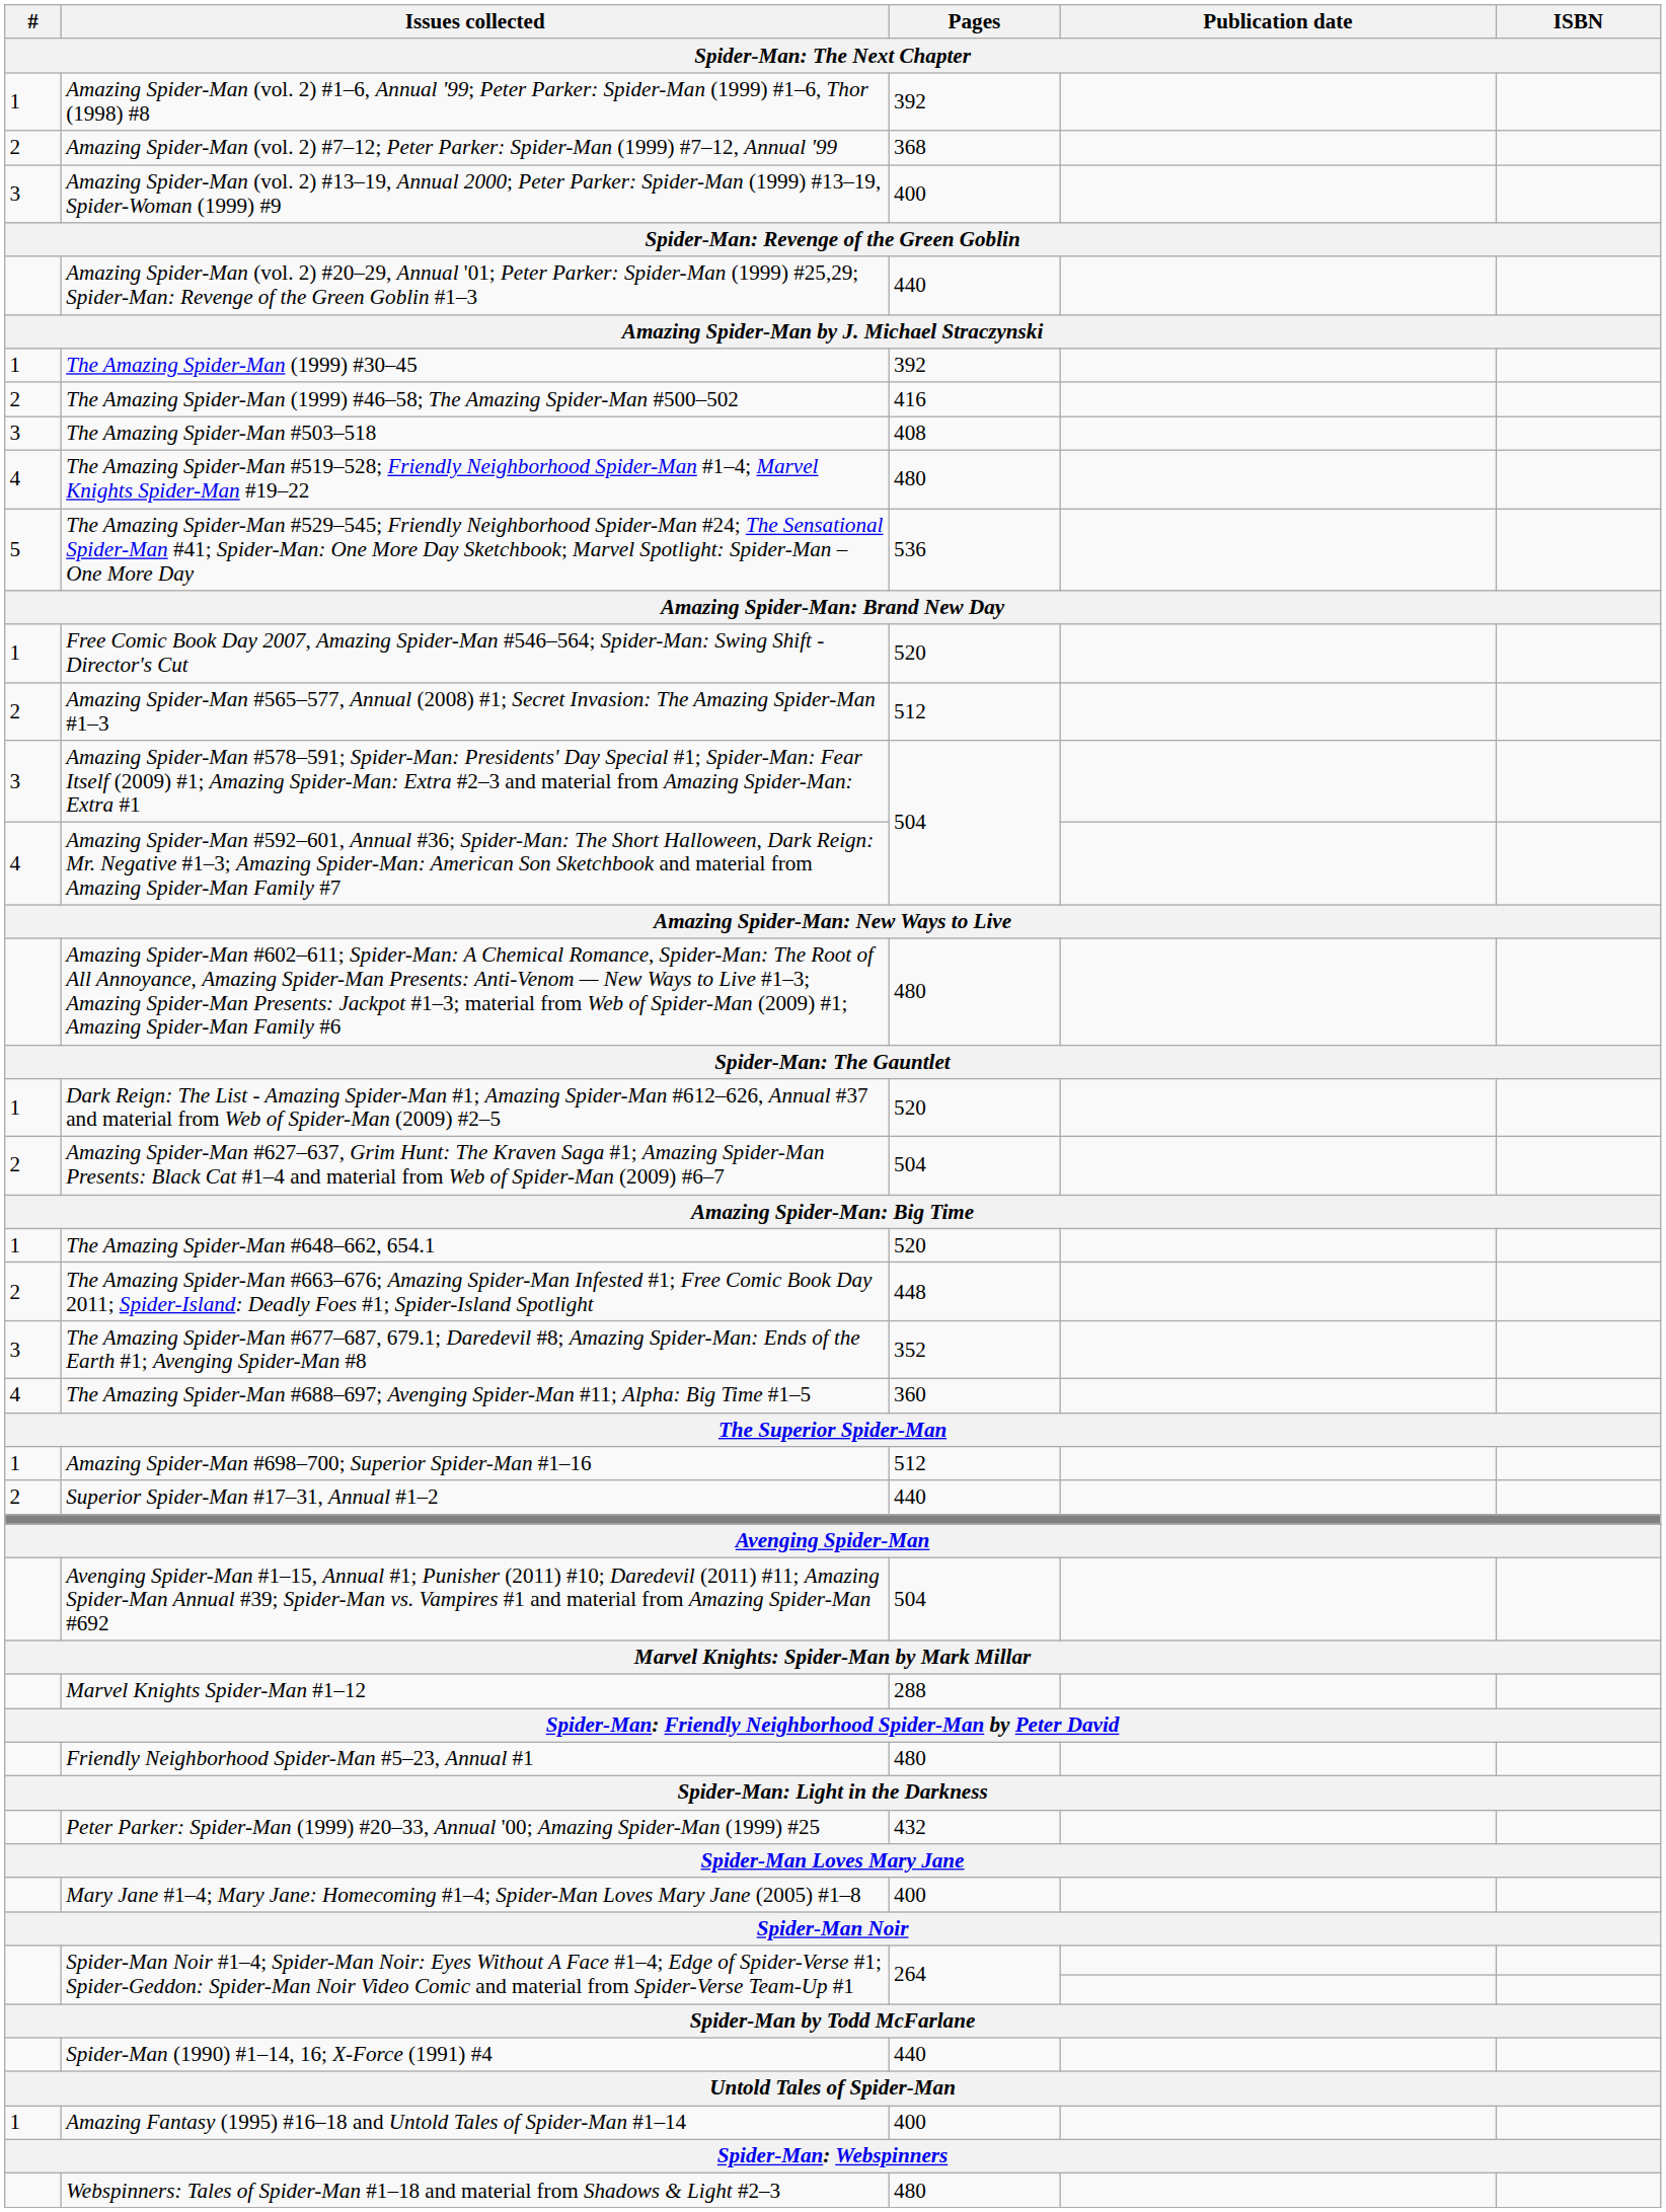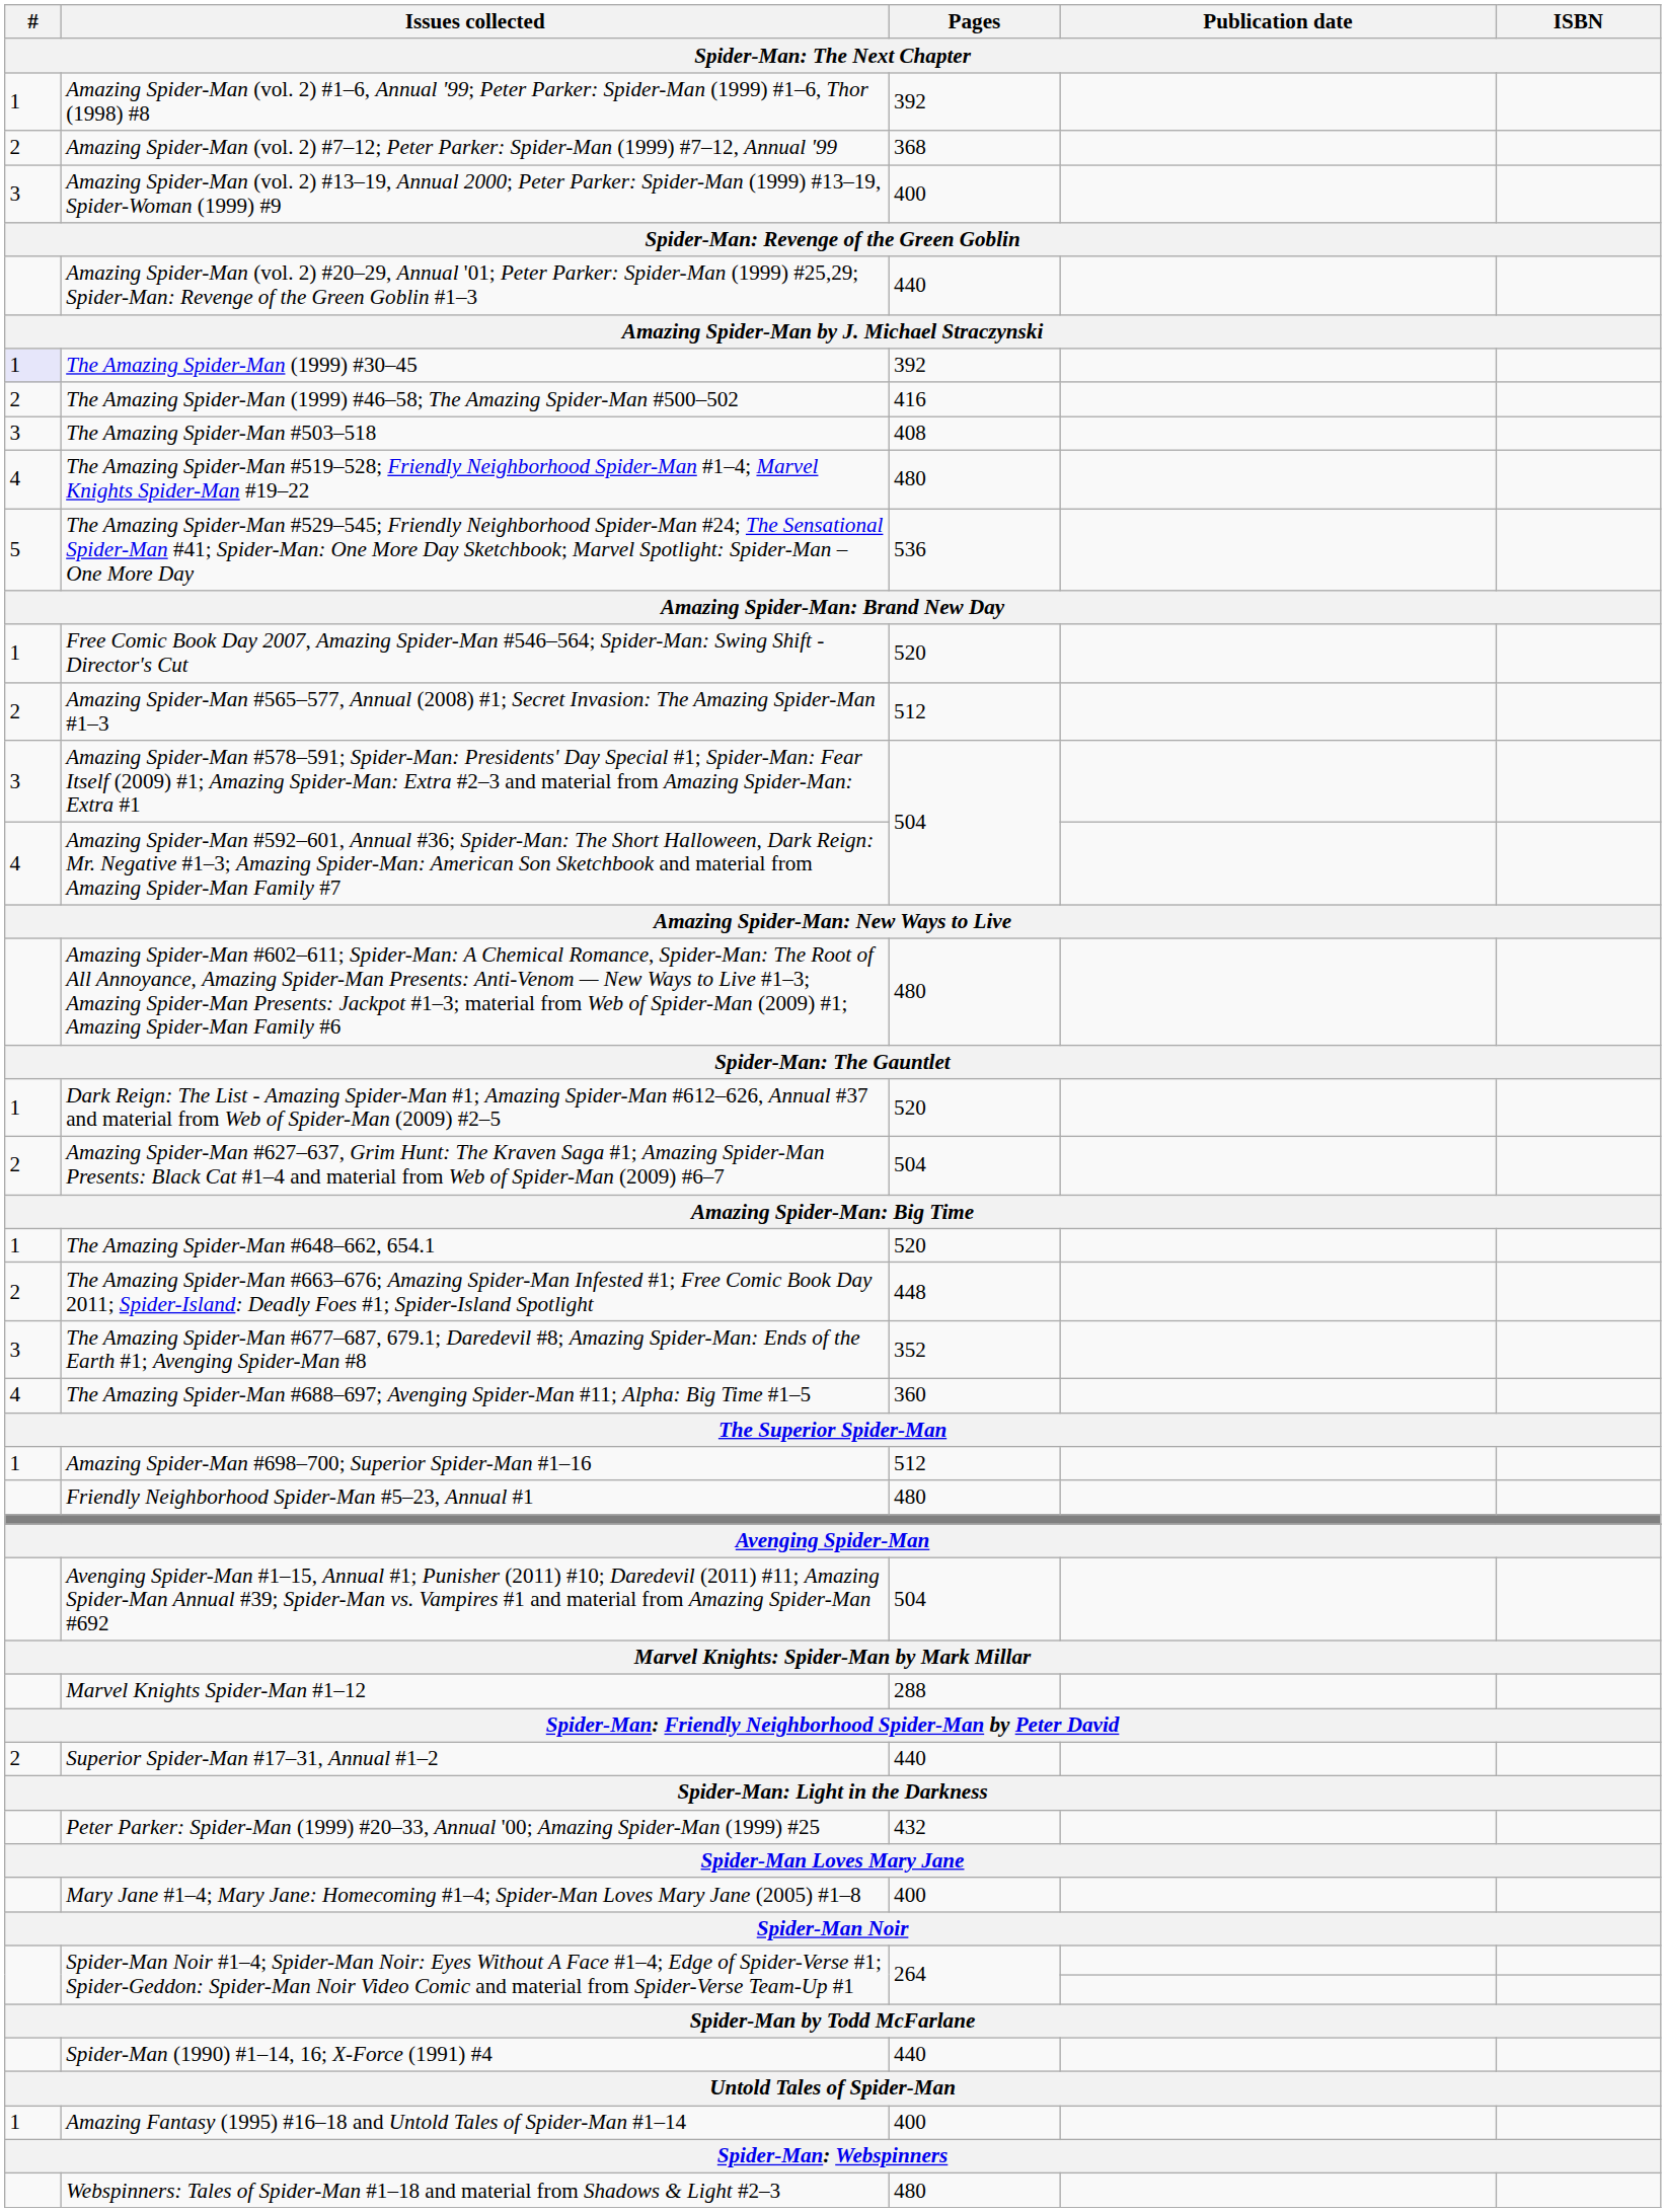The Amazing Spider-Man (1999) #30–45 | #: no background -> lavender background
rows swapped: Superior Spider-Man #17–31, Annual #1–2 <-> Friendly Neighborhood Spider-Man #5–23, Annual #1
